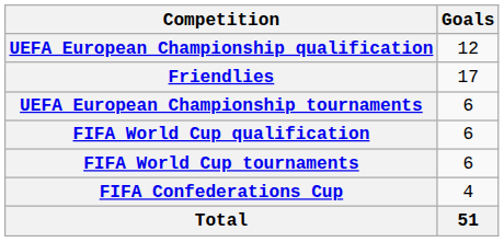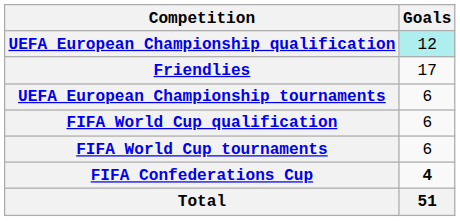UEFA European Championship qualification | Goals: no background -> paleturquoise background
FIFA Confederations Cup | Goals: normal -> bold
